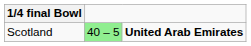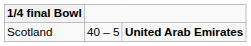Scotland | column 2: lightgreen background -> no background
